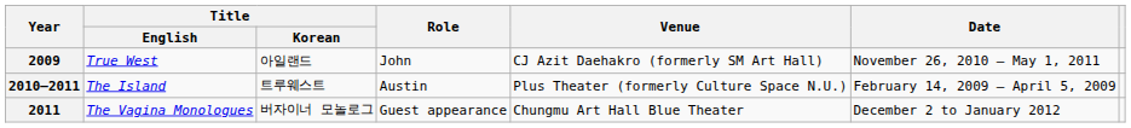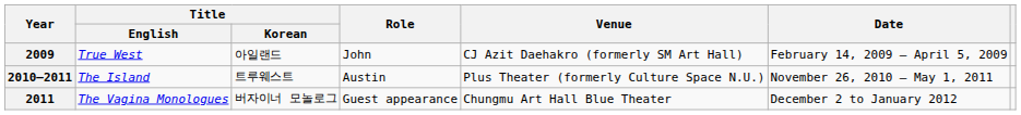2009 | Date: November 26, 2010 – May 1, 2011 -> February 14, 2009 – April 5, 2009
2010–2011 | Date: February 14, 2009 – April 5, 2009 -> November 26, 2010 – May 1, 2011
